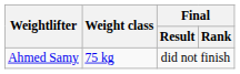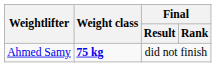Ahmed Samy | Weight class: normal -> bold
